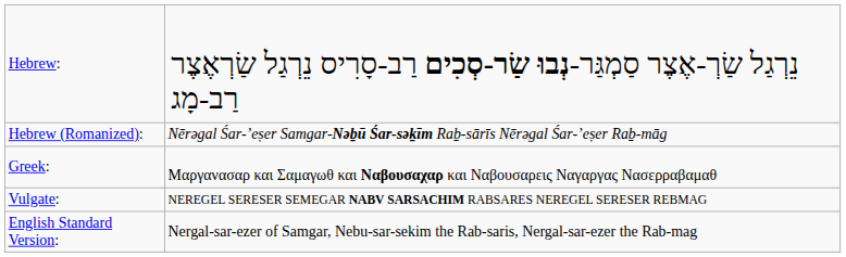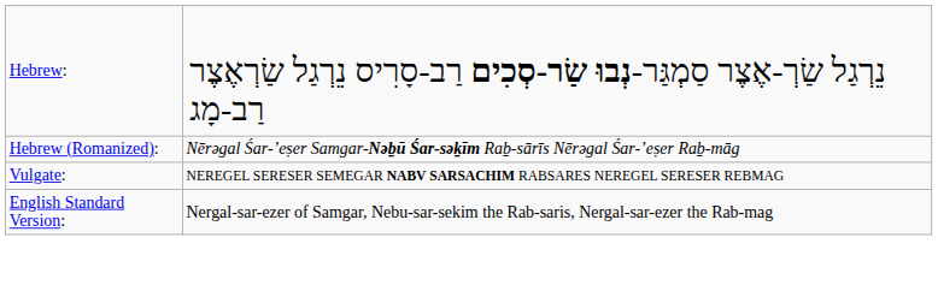- row: Greek: | Μαργανασαρ και Σαμαγωθ και Ναβουσαχαρ και Ναβουσαρεις Ναγαργας Νασερραβαμαθ
